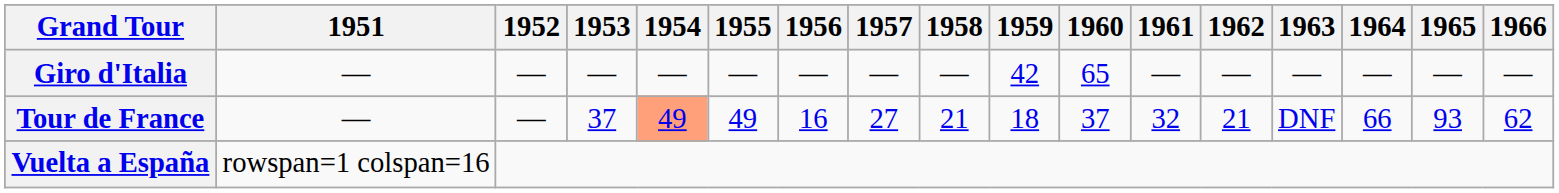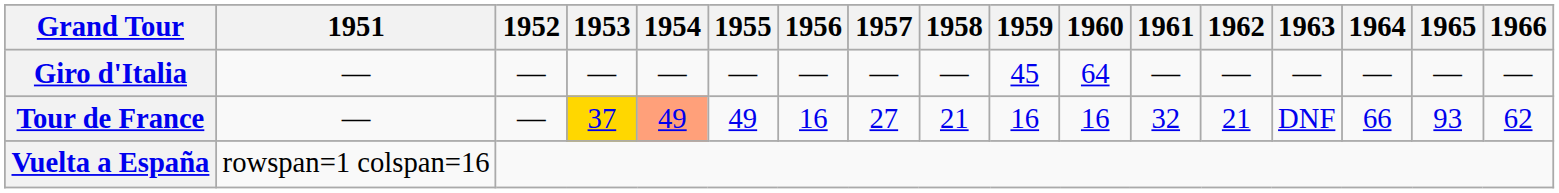Giro d'Italia | 1959: 42 -> 45
Giro d'Italia | 1960: 65 -> 64
Tour de France | 1953: no background -> gold background
Tour de France | 1959: 18 -> 16
Tour de France | 1960: 37 -> 16
